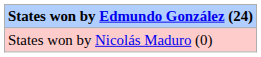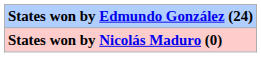row 2 | column 1: normal -> bold
